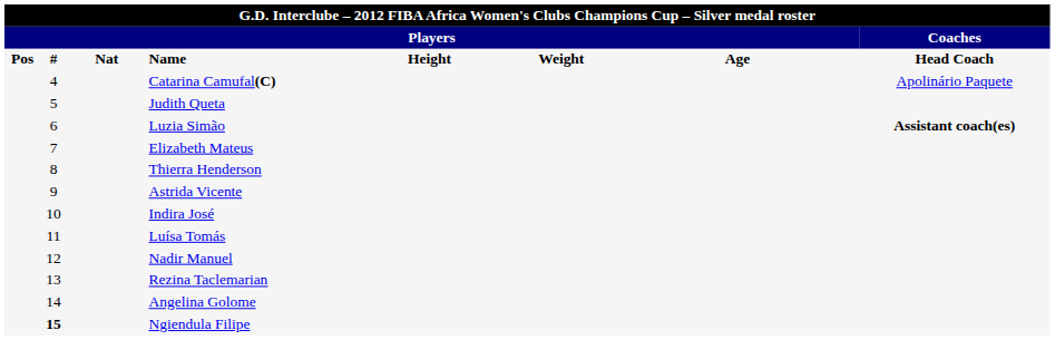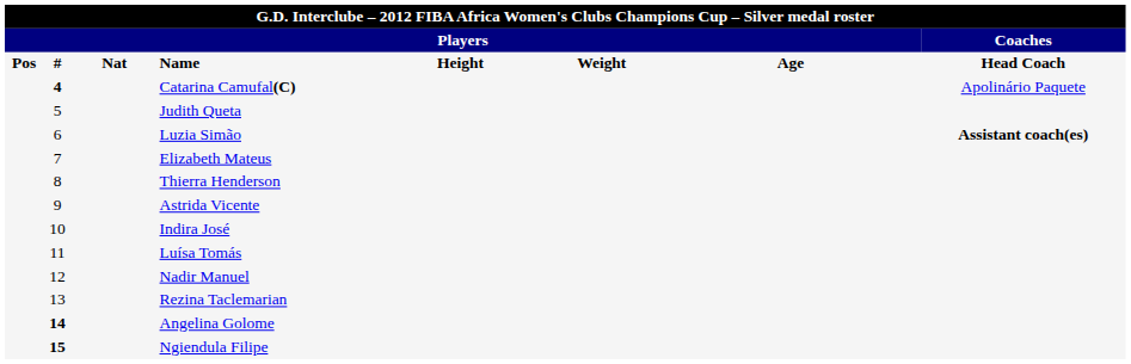Catarina Camufal(C) | column 2: normal -> bold
Angelina Golome | column 2: normal -> bold
